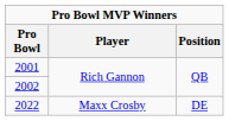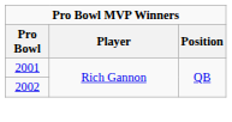- row: 2022 | Maxx Crosby | DE
